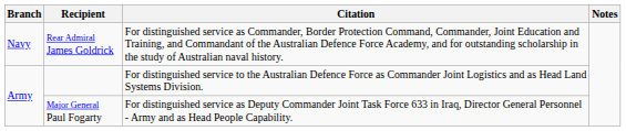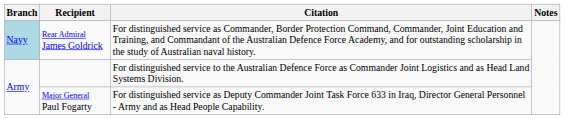Rear Admiral James Goldrick | Branch: no background -> lightblue background
